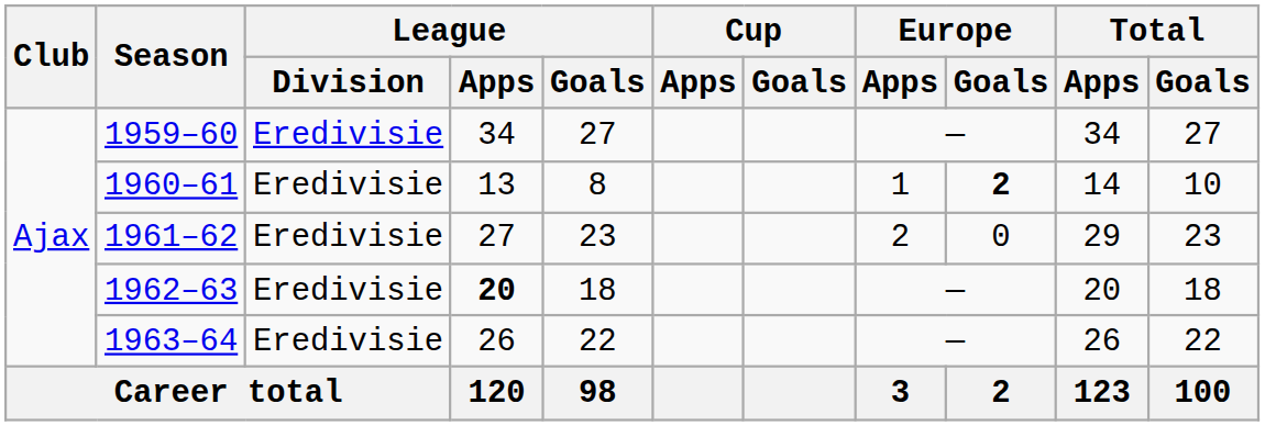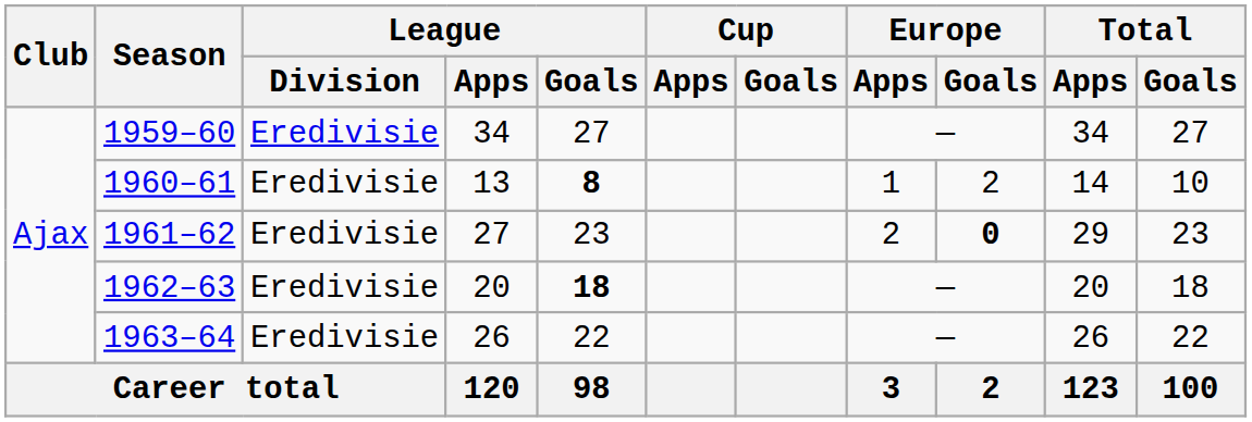1960–61 | League / Goals: normal -> bold
1960–61 | Europe / Goals: bold -> normal
1961–62 | Europe / Goals: normal -> bold
1962–63 | League / Apps: bold -> normal
1962–63 | League / Goals: normal -> bold
